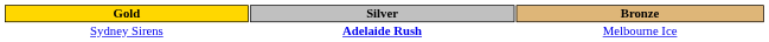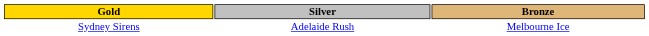Sydney Sirens | Silver: bold -> normal
